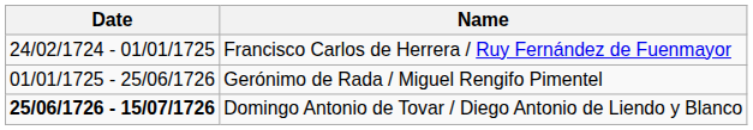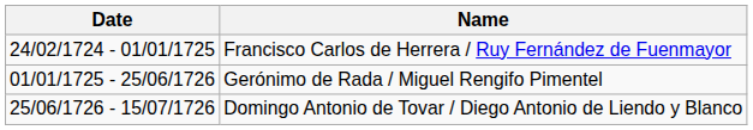Domingo Antonio de Tovar / Diego Antonio de Liendo y Blanco | Date: bold -> normal
